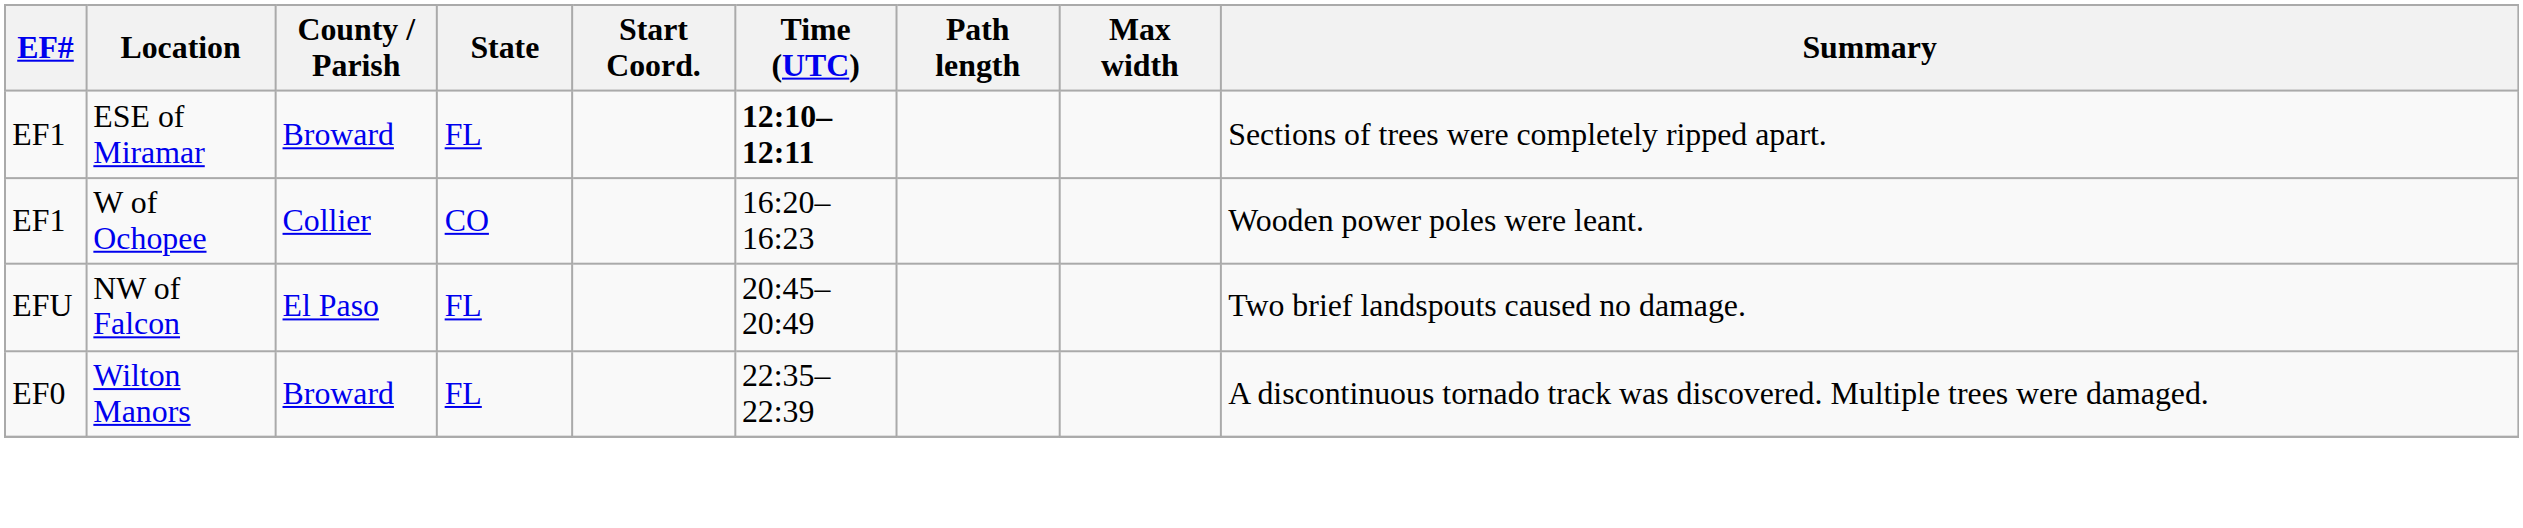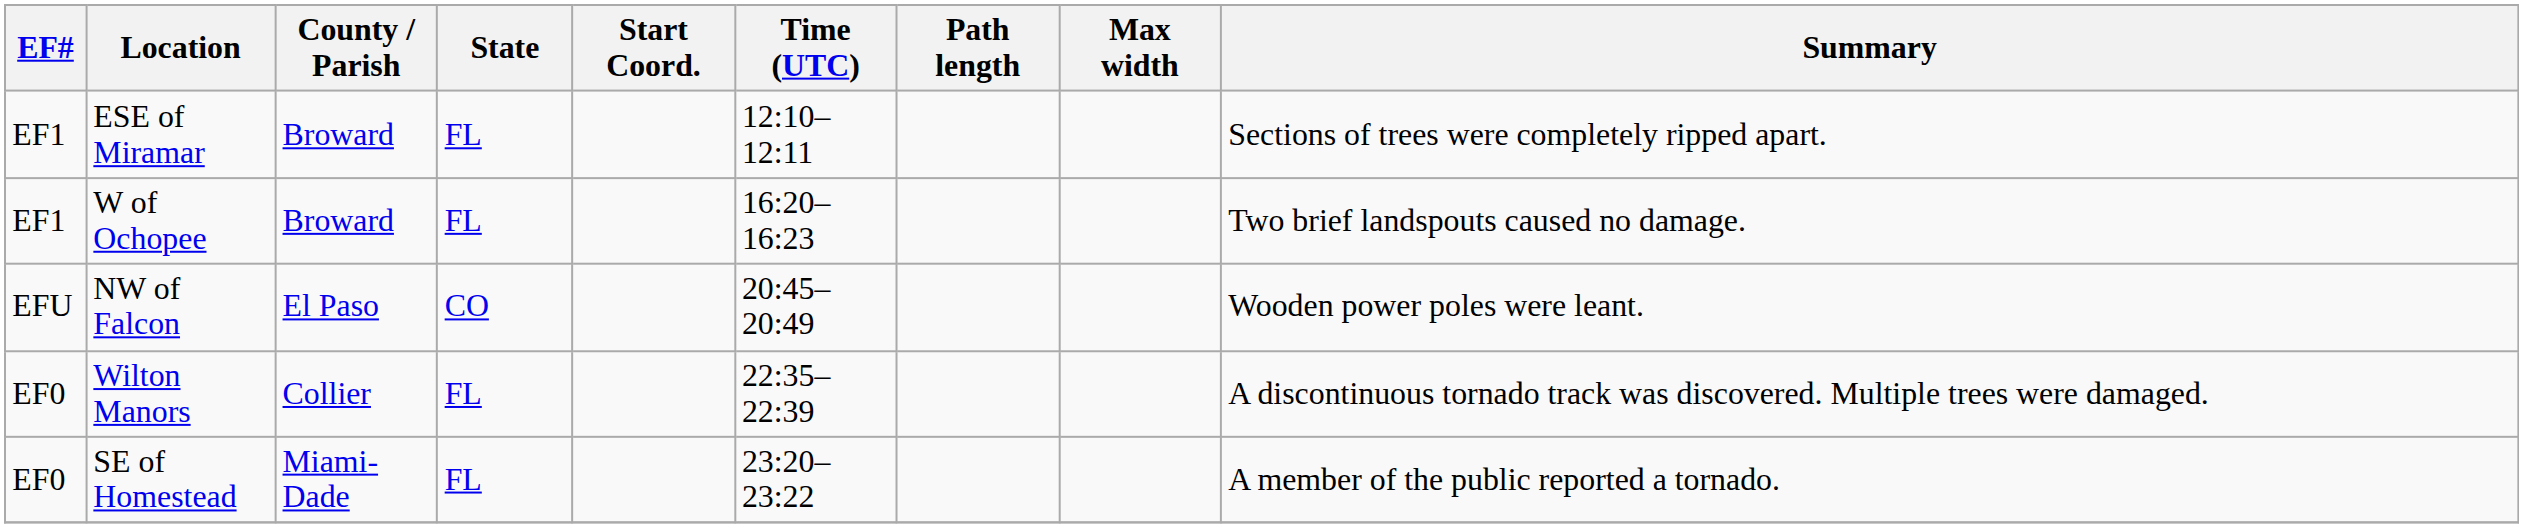ESE of Miramar | Time (UTC): bold -> normal
W of Ochopee | County / Parish: Collier -> Broward
W of Ochopee | State: CO -> FL
W of Ochopee | Summary: Wooden power poles were leant. -> Two brief landspouts caused no damage.
NW of Falcon | State: FL -> CO
NW of Falcon | Summary: Two brief landspouts caused no damage. -> Wooden power poles were leant.
Wilton Manors | County / Parish: Broward -> Collier
+ row: EF0 | SE of Homestead | Miami-Dade | FL | 23:20–23:22 | A member of the public reported a tornado.
